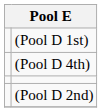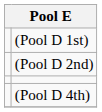row 3 | column 2: (Pool D 4th) -> (Pool D 2nd)
row 5 | column 2: (Pool D 2nd) -> (Pool D 4th)
